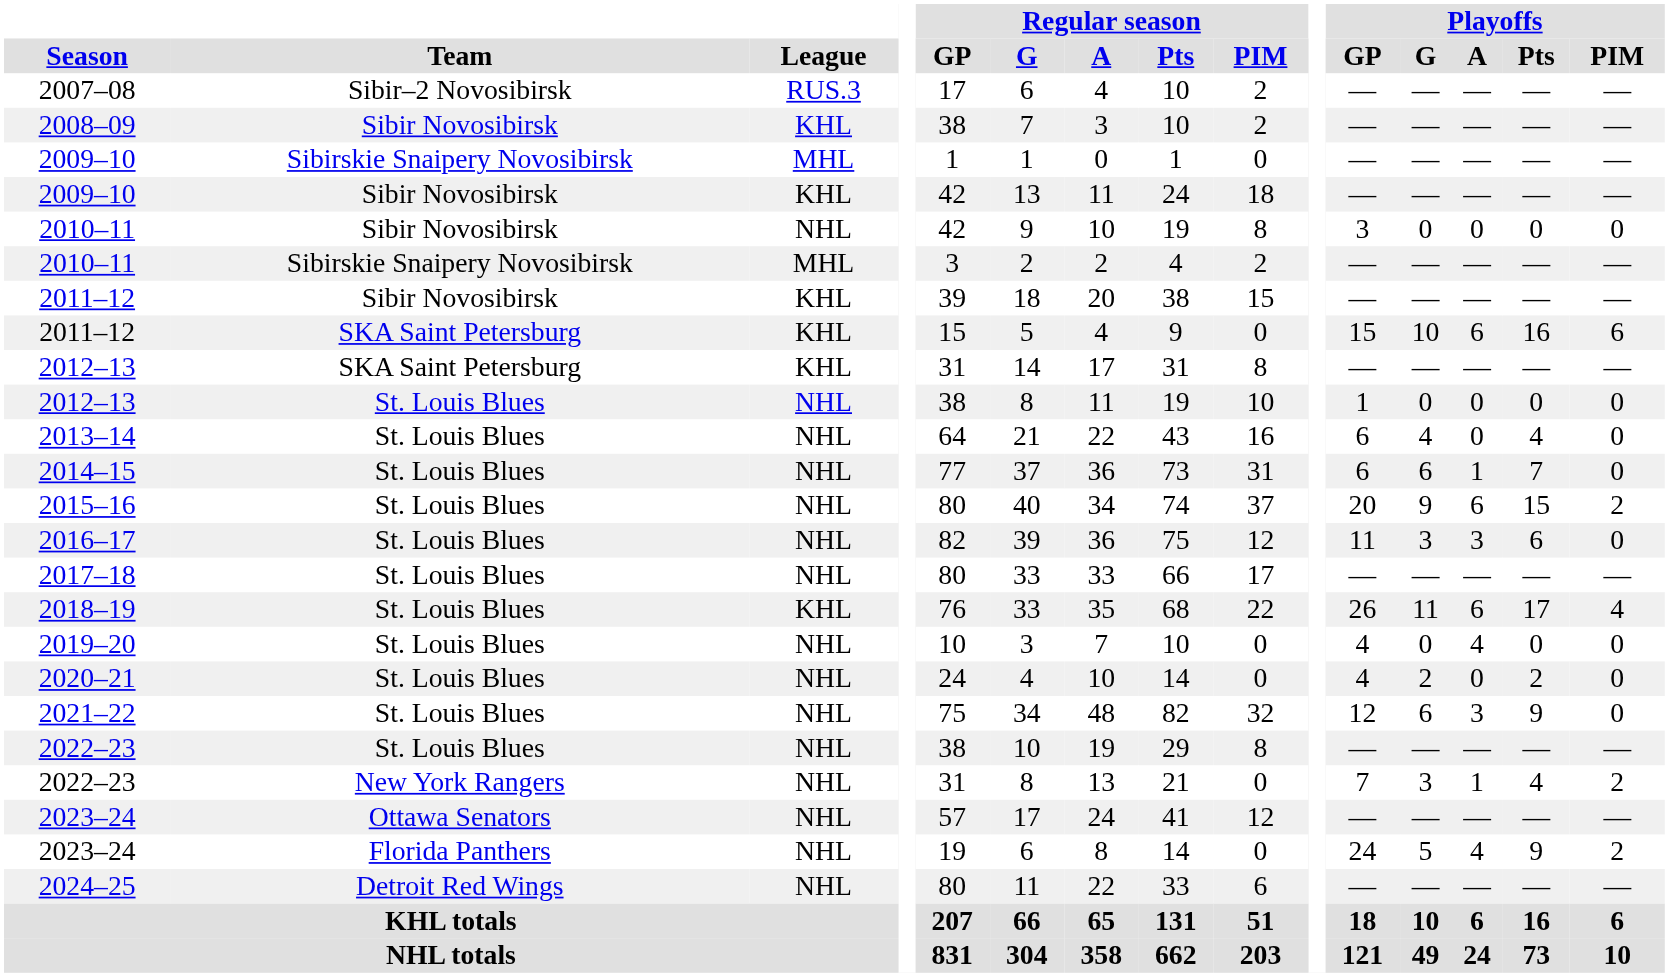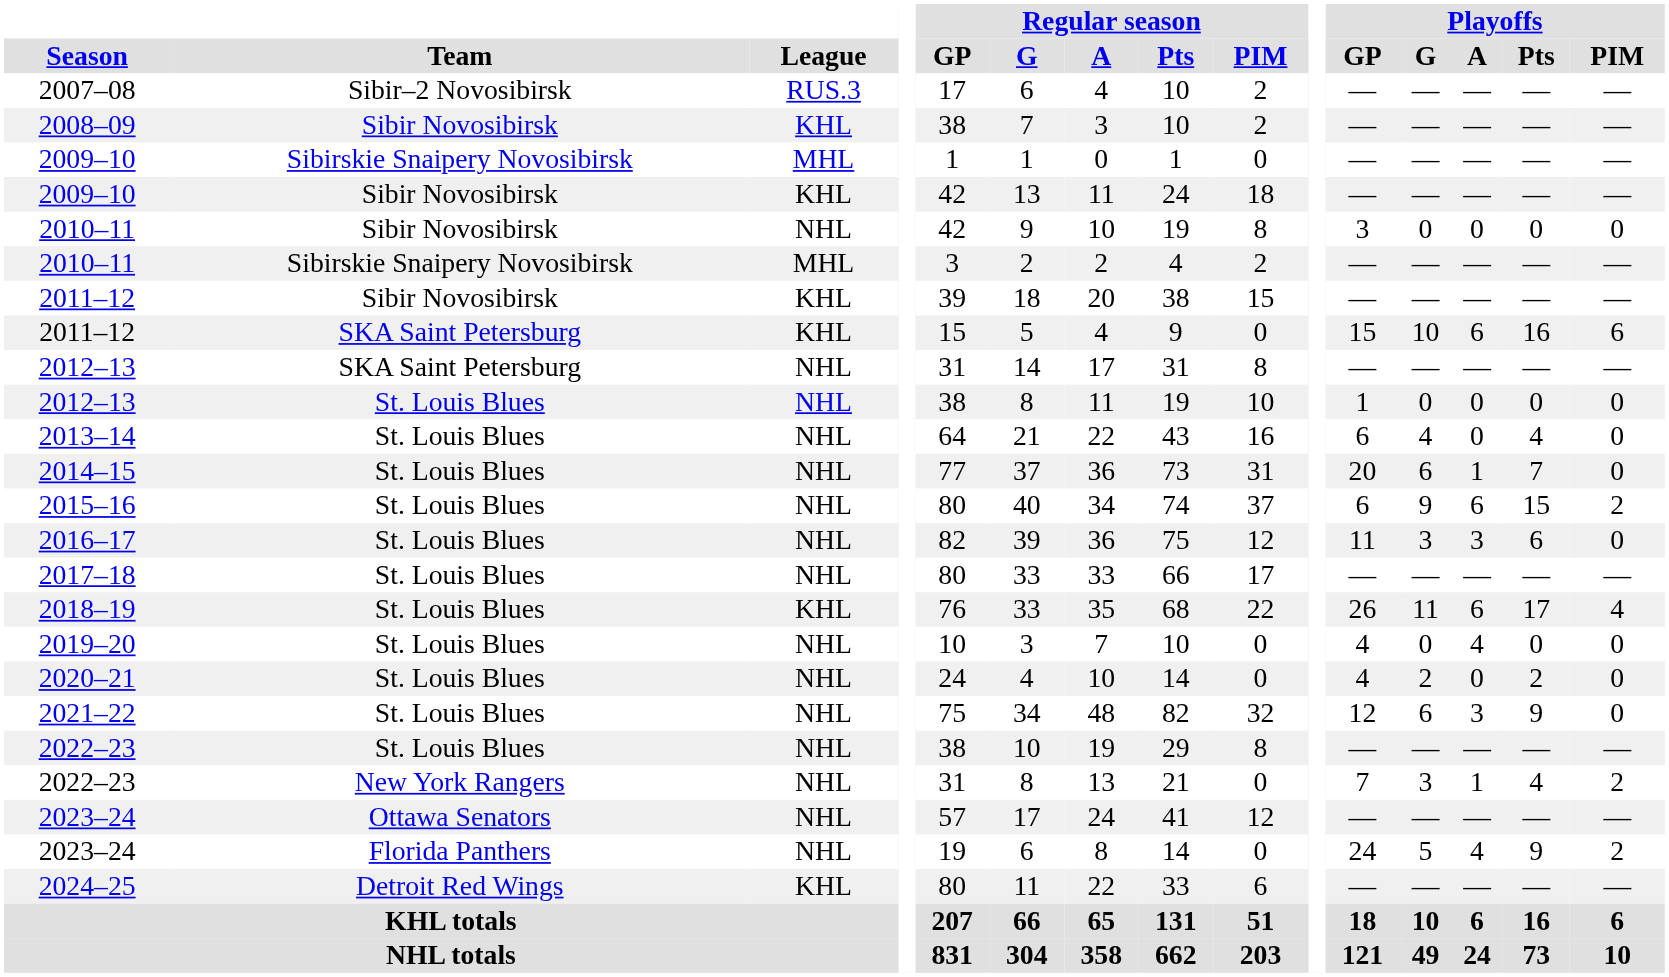2012–13 / SKA Saint Petersburg | League: KHL -> NHL
2014–15 | Playoffs / GP: 6 -> 20
2015–16 | Playoffs / GP: 20 -> 6
2024–25 | League: NHL -> KHL
